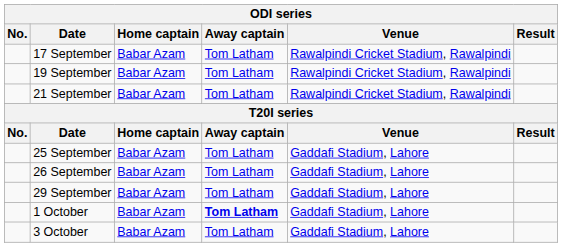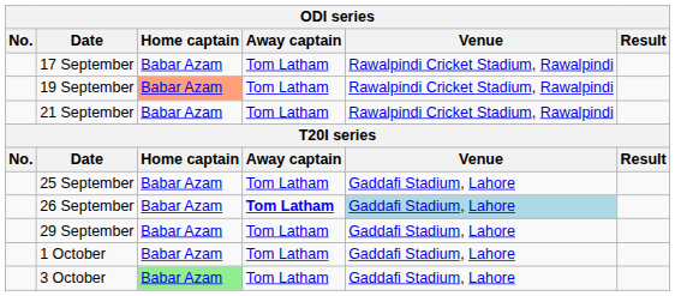19 September | Home captain: no background -> lightsalmon background
26 September | Away captain: normal -> bold
26 September | Venue: no background -> lightblue background
1 October | Away captain: bold -> normal
3 October | Home captain: no background -> lightgreen background
